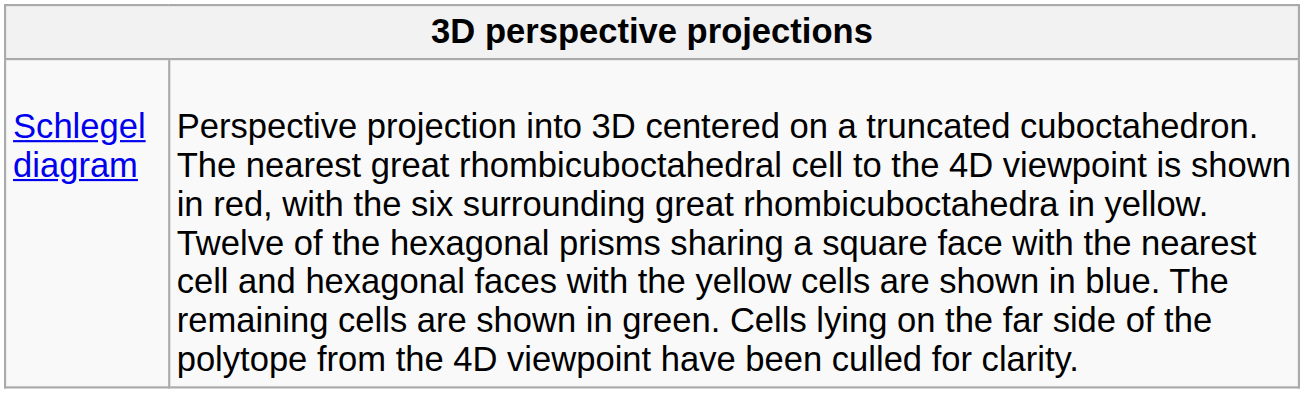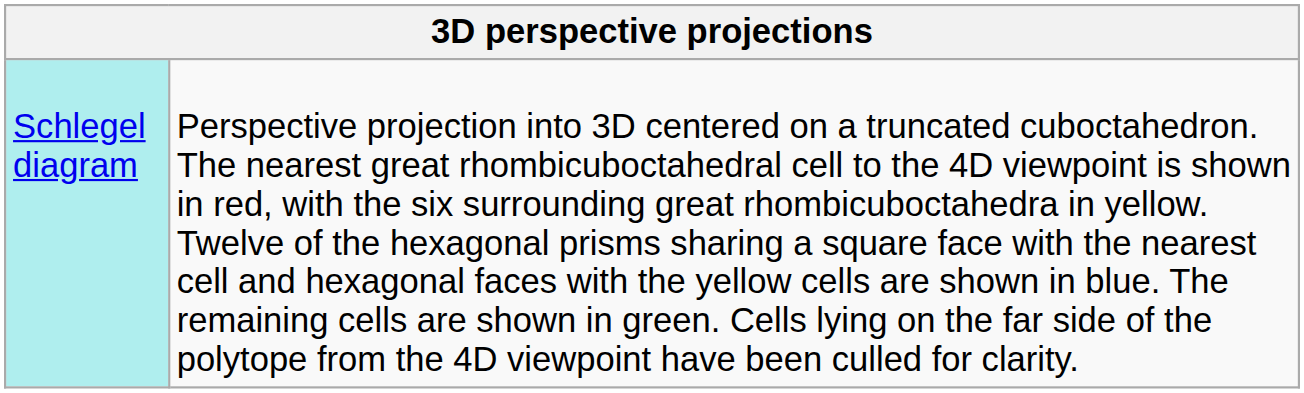Schlegel diagram | column 1: no background -> paleturquoise background
